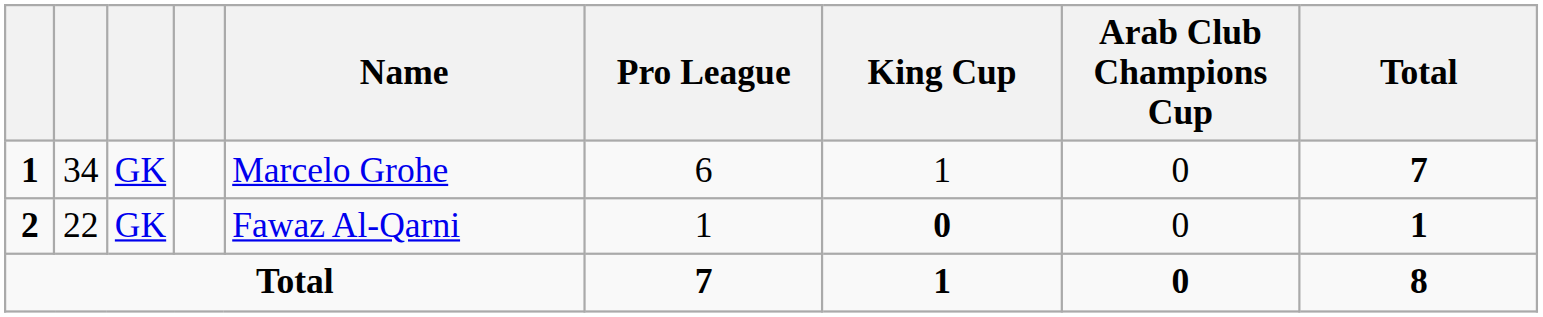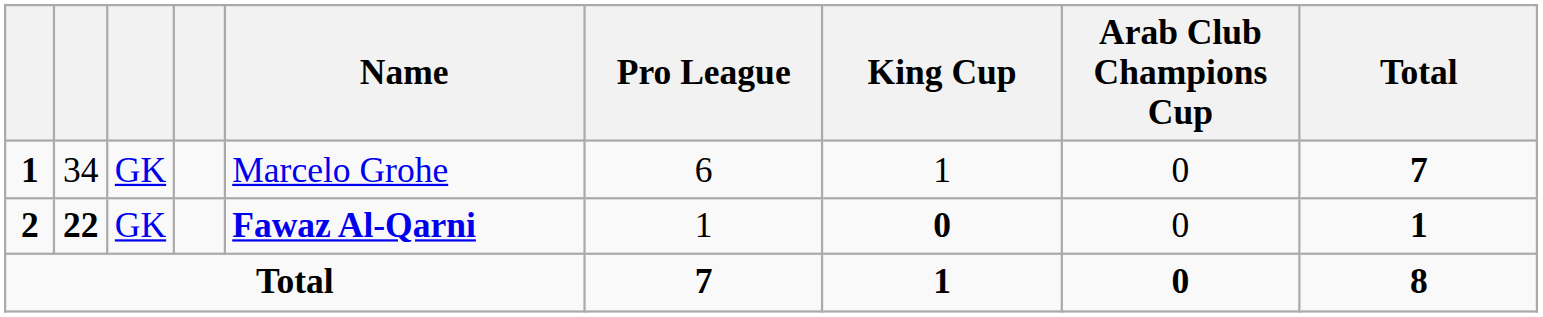2 | column 2: normal -> bold
2 | Name: normal -> bold
